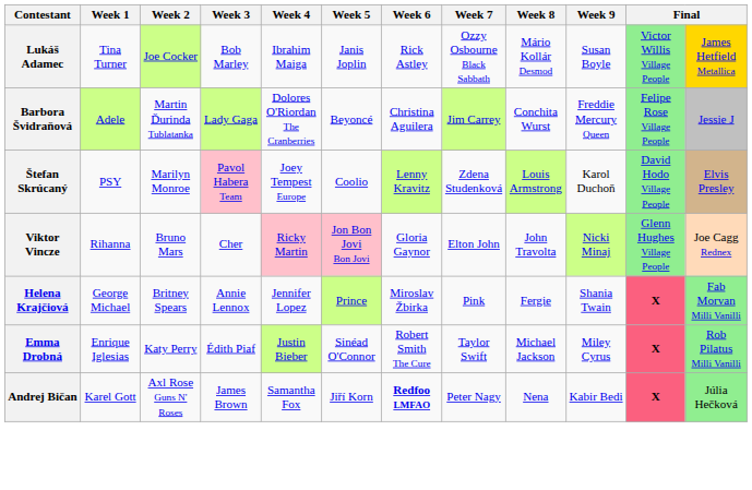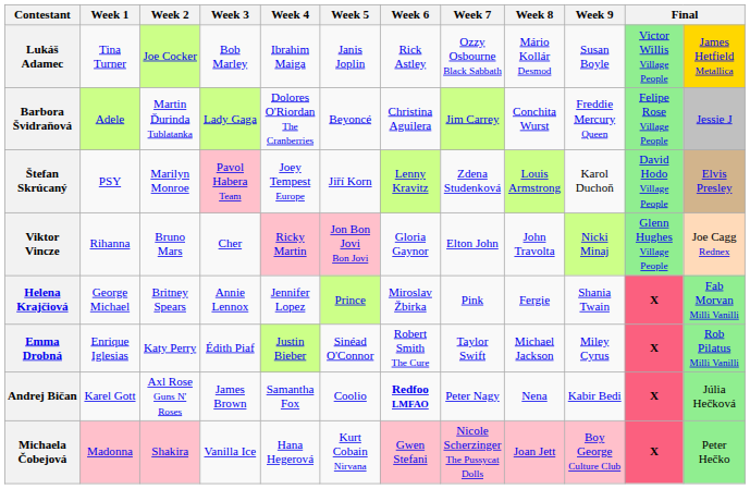Štefan Skrúcaný | Week 5: Coolio -> Jiří Korn
Andrej Bičan | Week 5: Jiří Korn -> Coolio
+ row: Michaela Čobejová | Madonna | Shakira | Vanilla Ice | Hana Hegerová | Kurt Cobain Nirvana | Gwen Stefani | Nicole Scherzinger The Pussycat Dolls | Joan Jett | Boy George Culture Club | X | Peter Hečko
